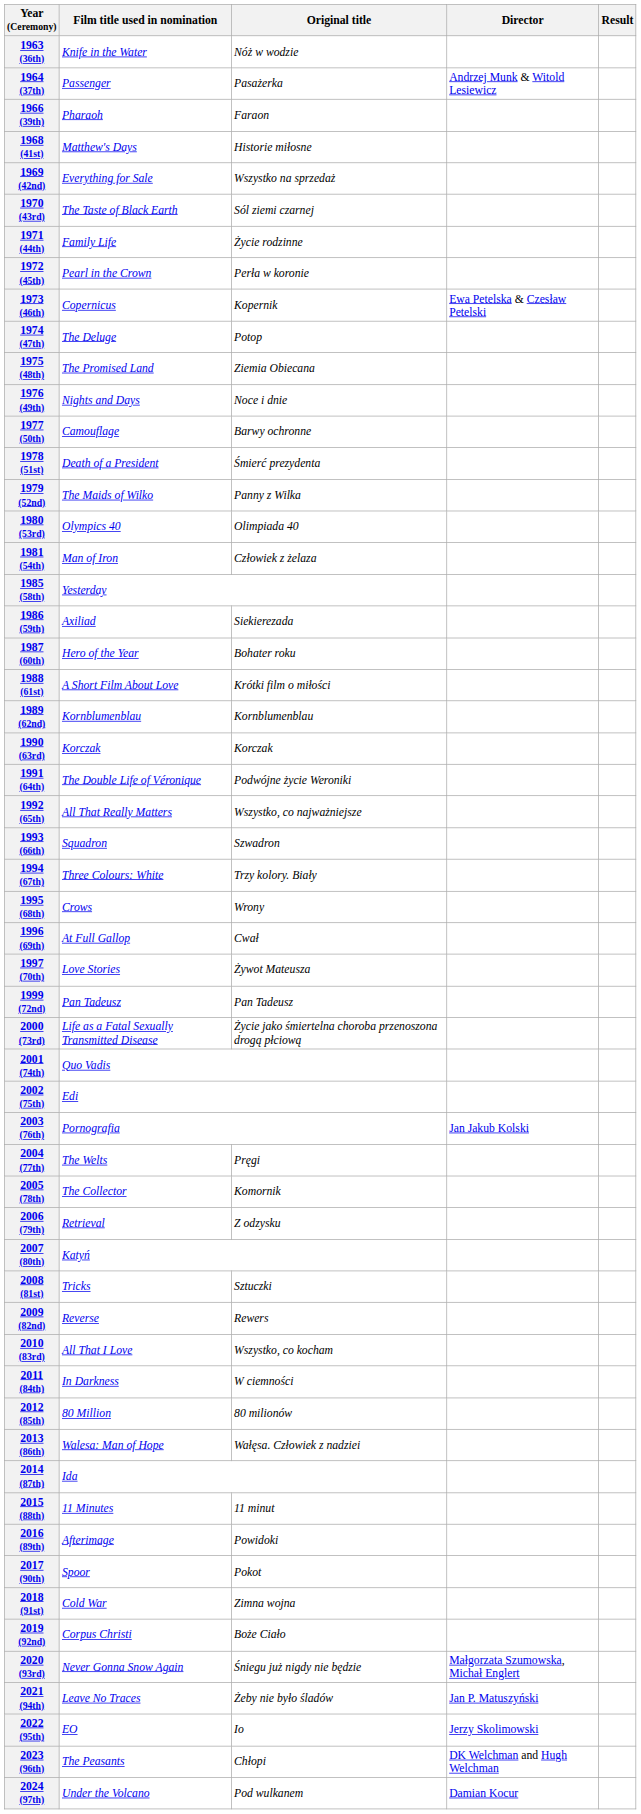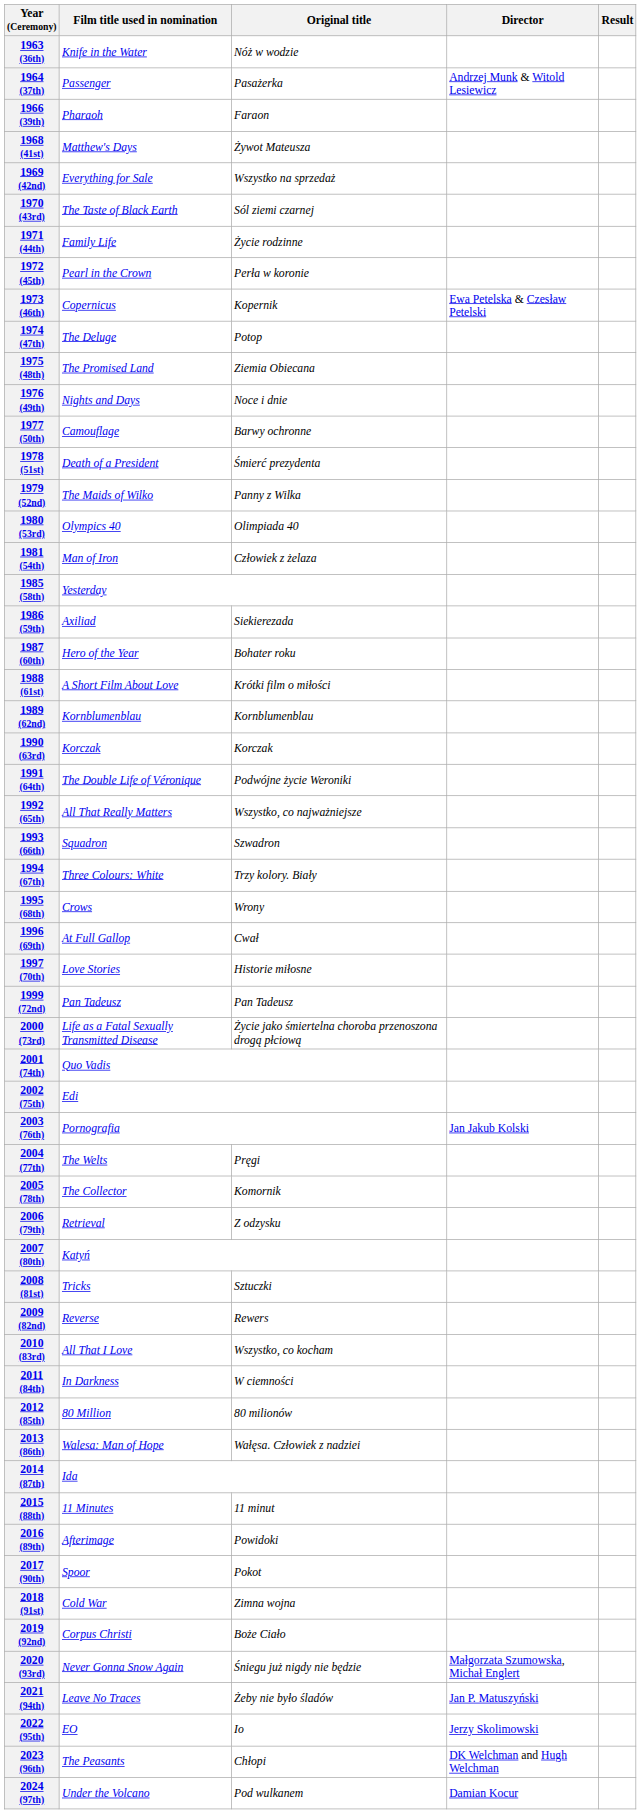1968 (41st) | Original title: Historie miłosne -> Żywot Mateusza
1997 (70th) | Original title: Żywot Mateusza -> Historie miłosne
